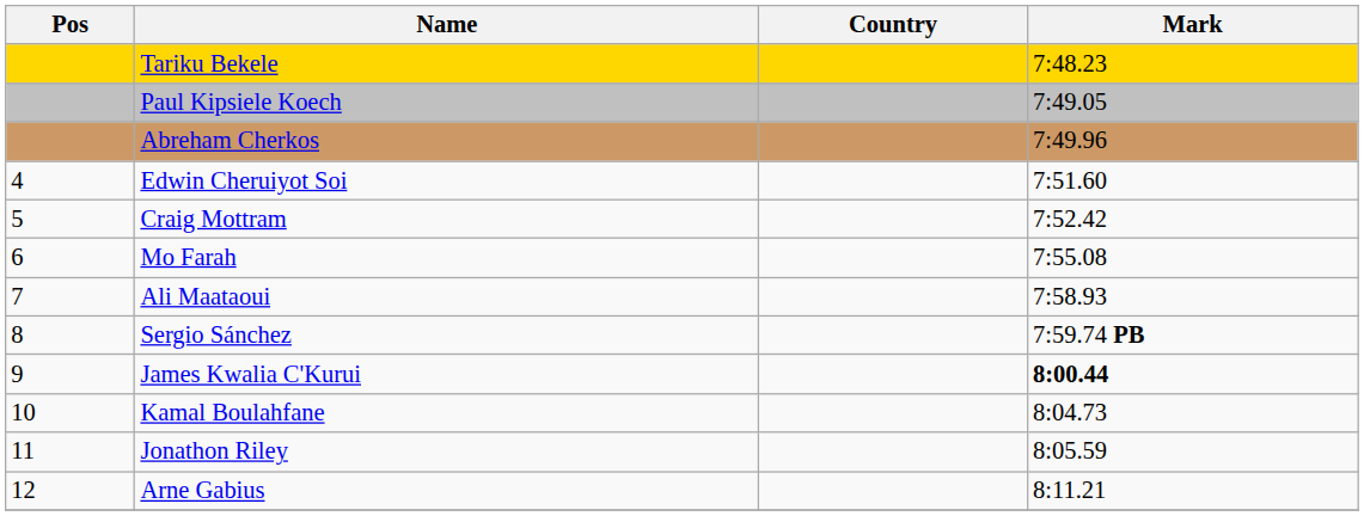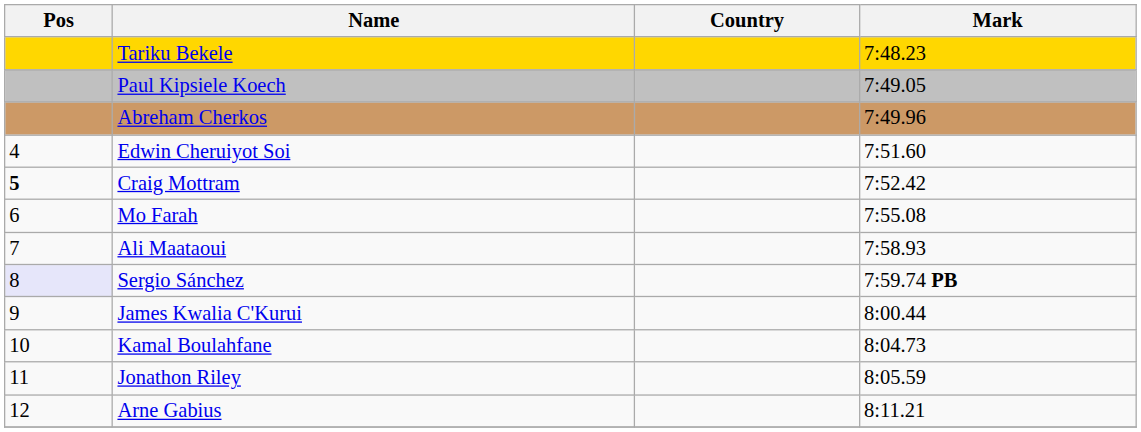Craig Mottram | Pos: normal -> bold
Sergio Sánchez | Pos: no background -> lavender background
James Kwalia C'Kurui | Mark: bold -> normal
